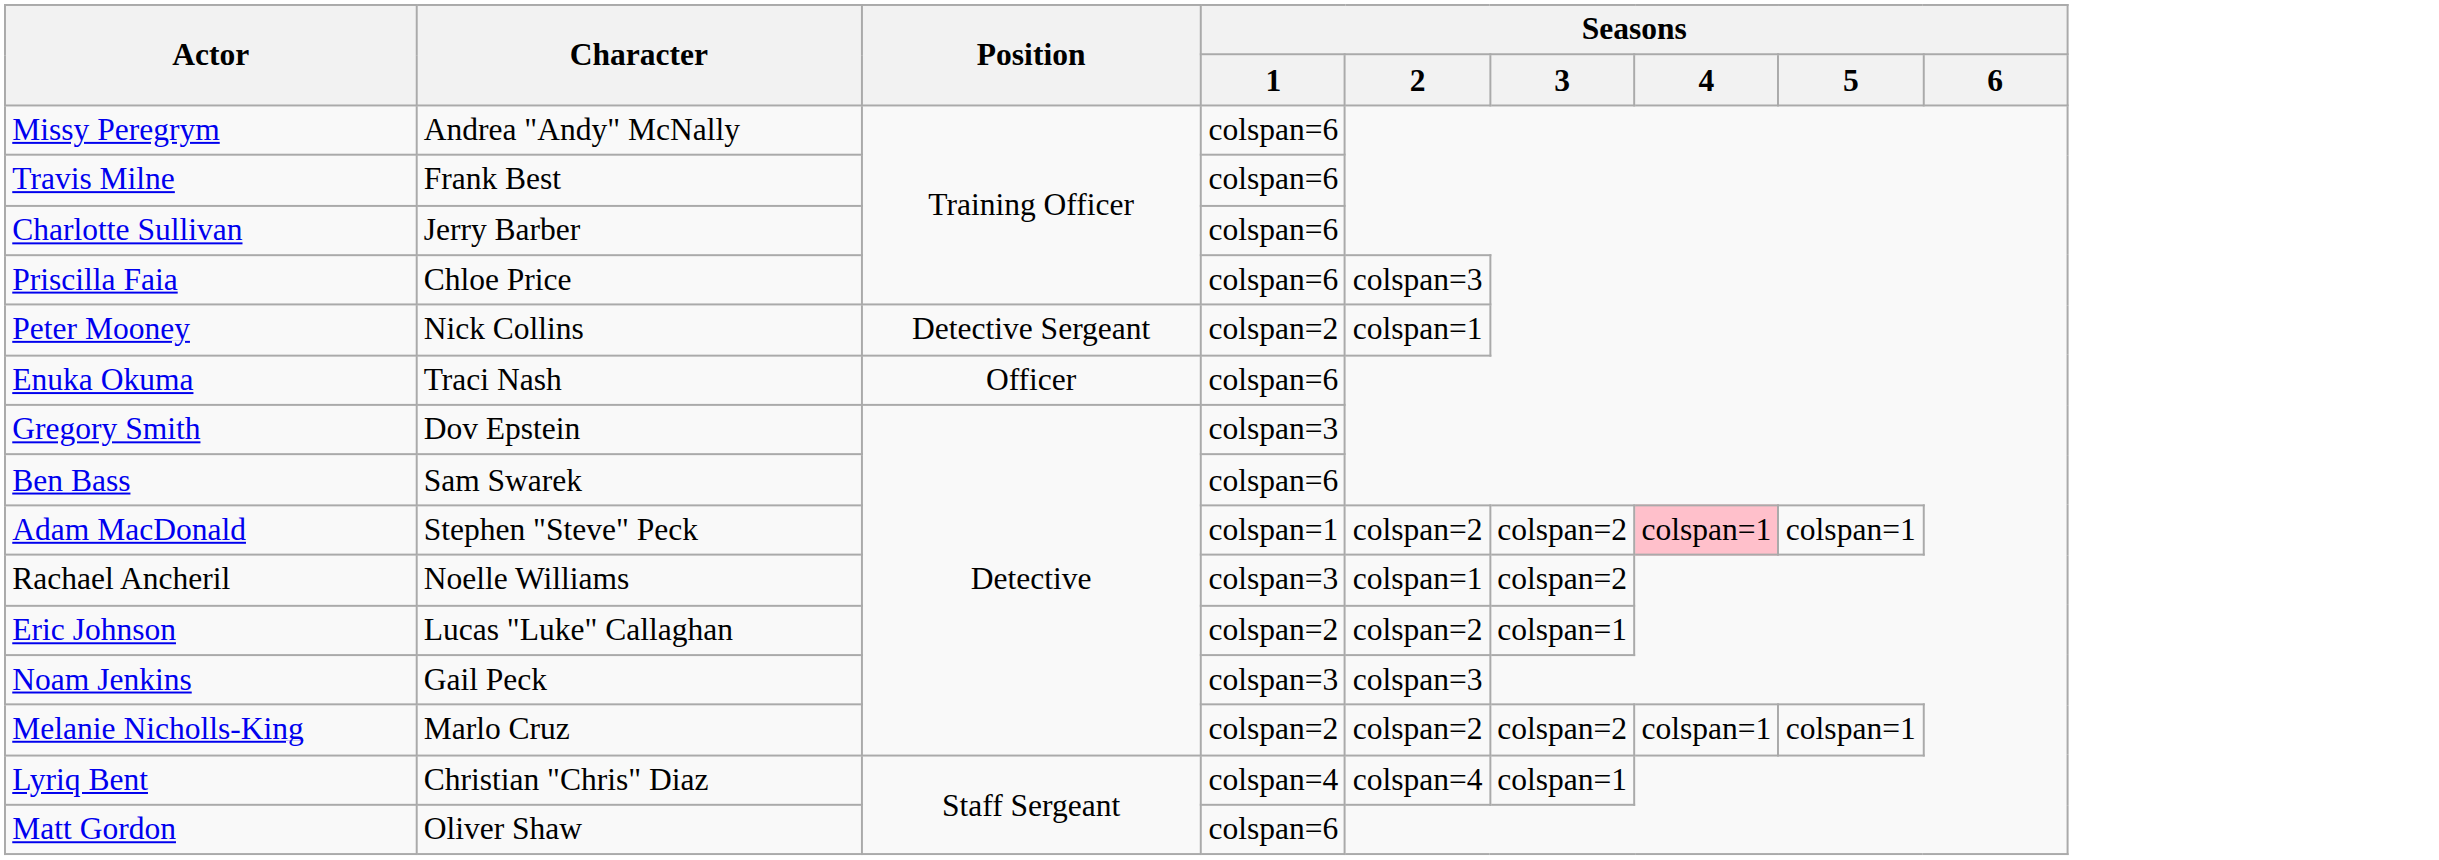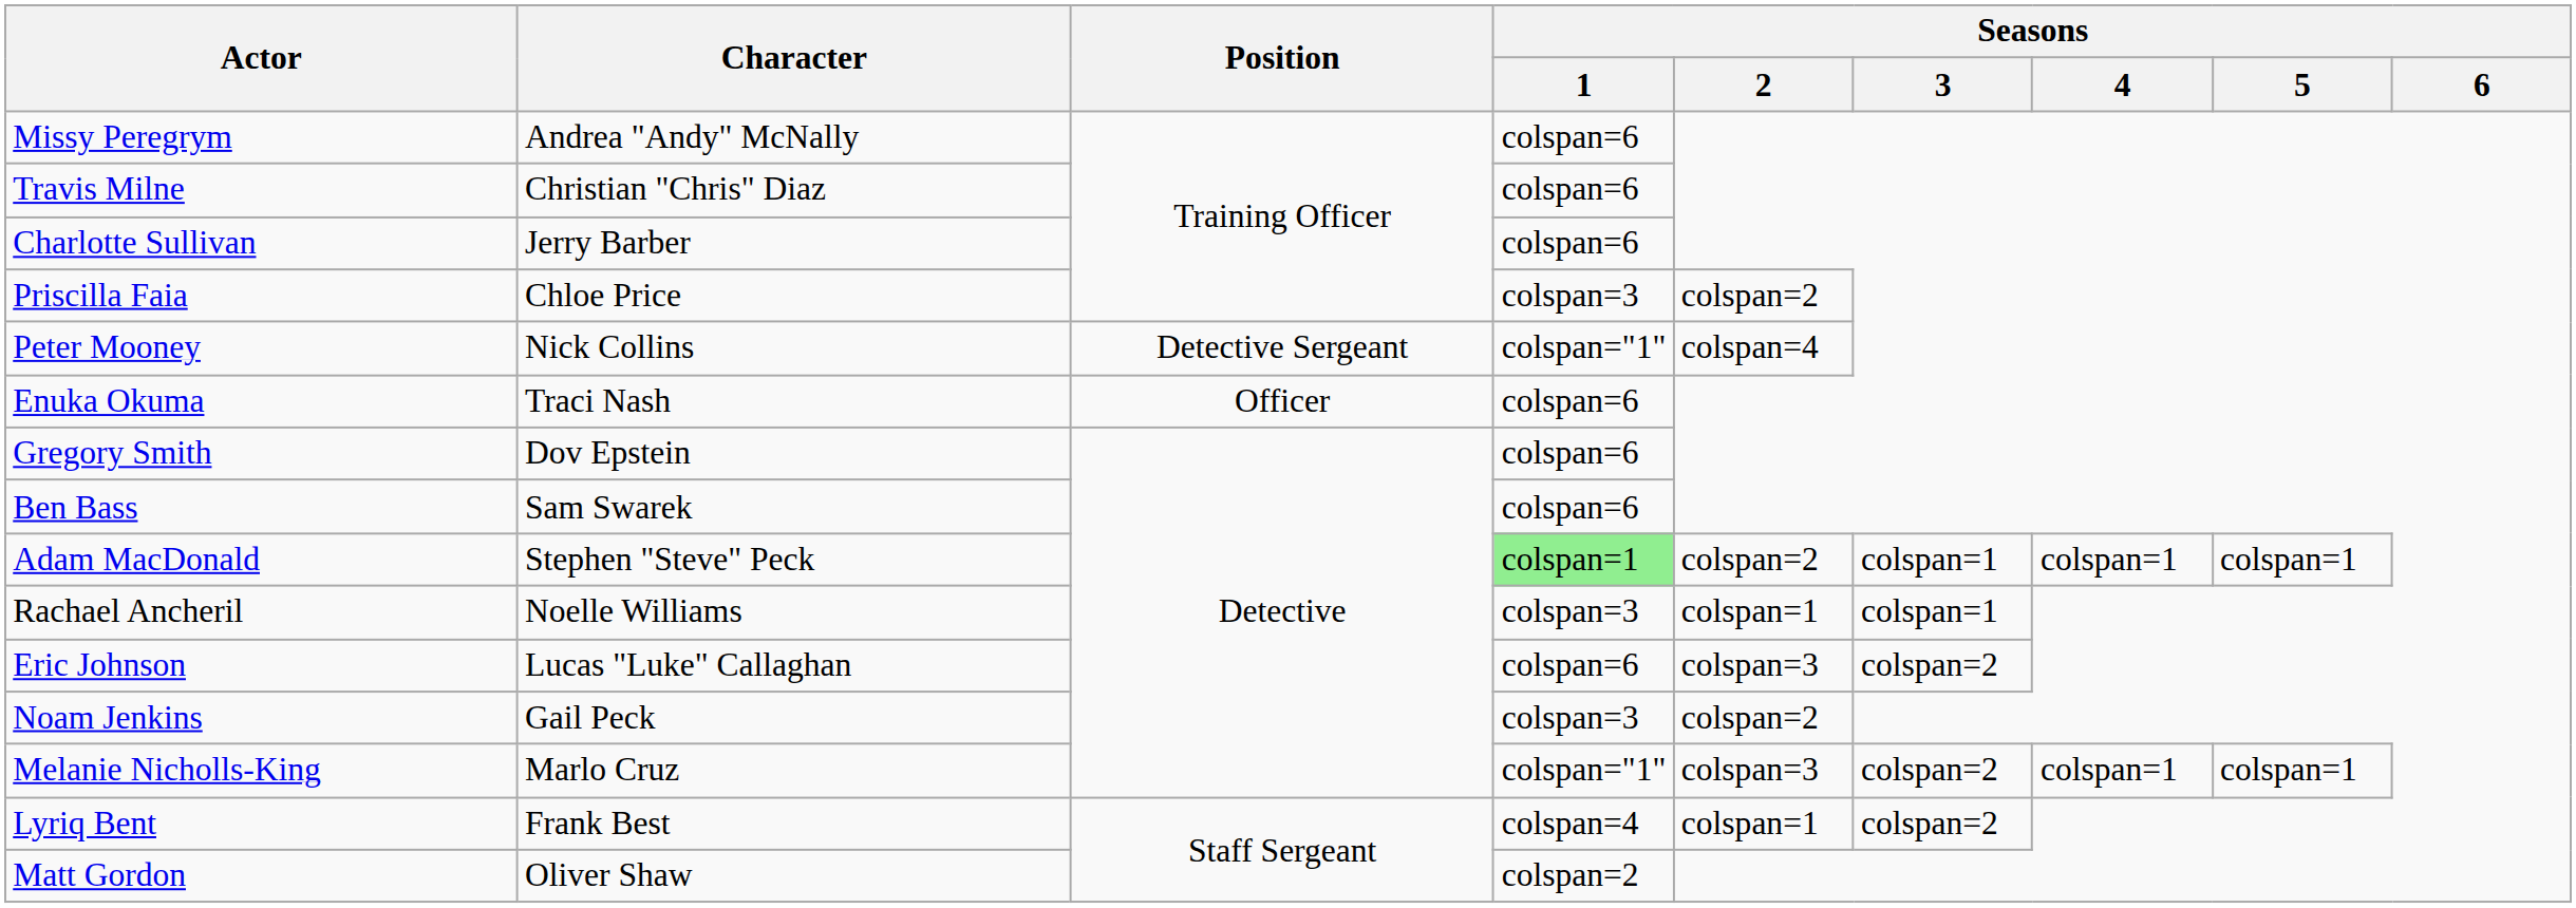Travis Milne | Character: Frank Best -> Christian "Chris" Diaz
Priscilla Faia | Seasons / 1: colspan=6 -> colspan=3
Priscilla Faia | Seasons / 2: colspan=3 -> colspan=2
Peter Mooney | Seasons / 1: colspan=2 -> colspan="1"
Peter Mooney | Seasons / 2: colspan=1 -> colspan=4
Gregory Smith | Seasons / 1: colspan=3 -> colspan=6
Adam MacDonald | Seasons / 1: no background -> lightgreen background
Adam MacDonald | Seasons / 3: colspan=2 -> colspan=1
Adam MacDonald | Seasons / 4: pink background -> no background
Rachael Ancheril | Seasons / 3: colspan=2 -> colspan=1
Eric Johnson | Seasons / 1: colspan=2 -> colspan=6
Eric Johnson | Seasons / 2: colspan=2 -> colspan=3
Eric Johnson | Seasons / 3: colspan=1 -> colspan=2
Noam Jenkins | Seasons / 2: colspan=3 -> colspan=2
Melanie Nicholls-King | Seasons / 1: colspan=2 -> colspan="1"
Melanie Nicholls-King | Seasons / 2: colspan=2 -> colspan=3
Lyriq Bent | Character: Christian "Chris" Diaz -> Frank Best
Lyriq Bent | Seasons / 2: colspan=4 -> colspan=1
Lyriq Bent | Seasons / 3: colspan=1 -> colspan=2
Matt Gordon | Seasons / 1: colspan=6 -> colspan=2
